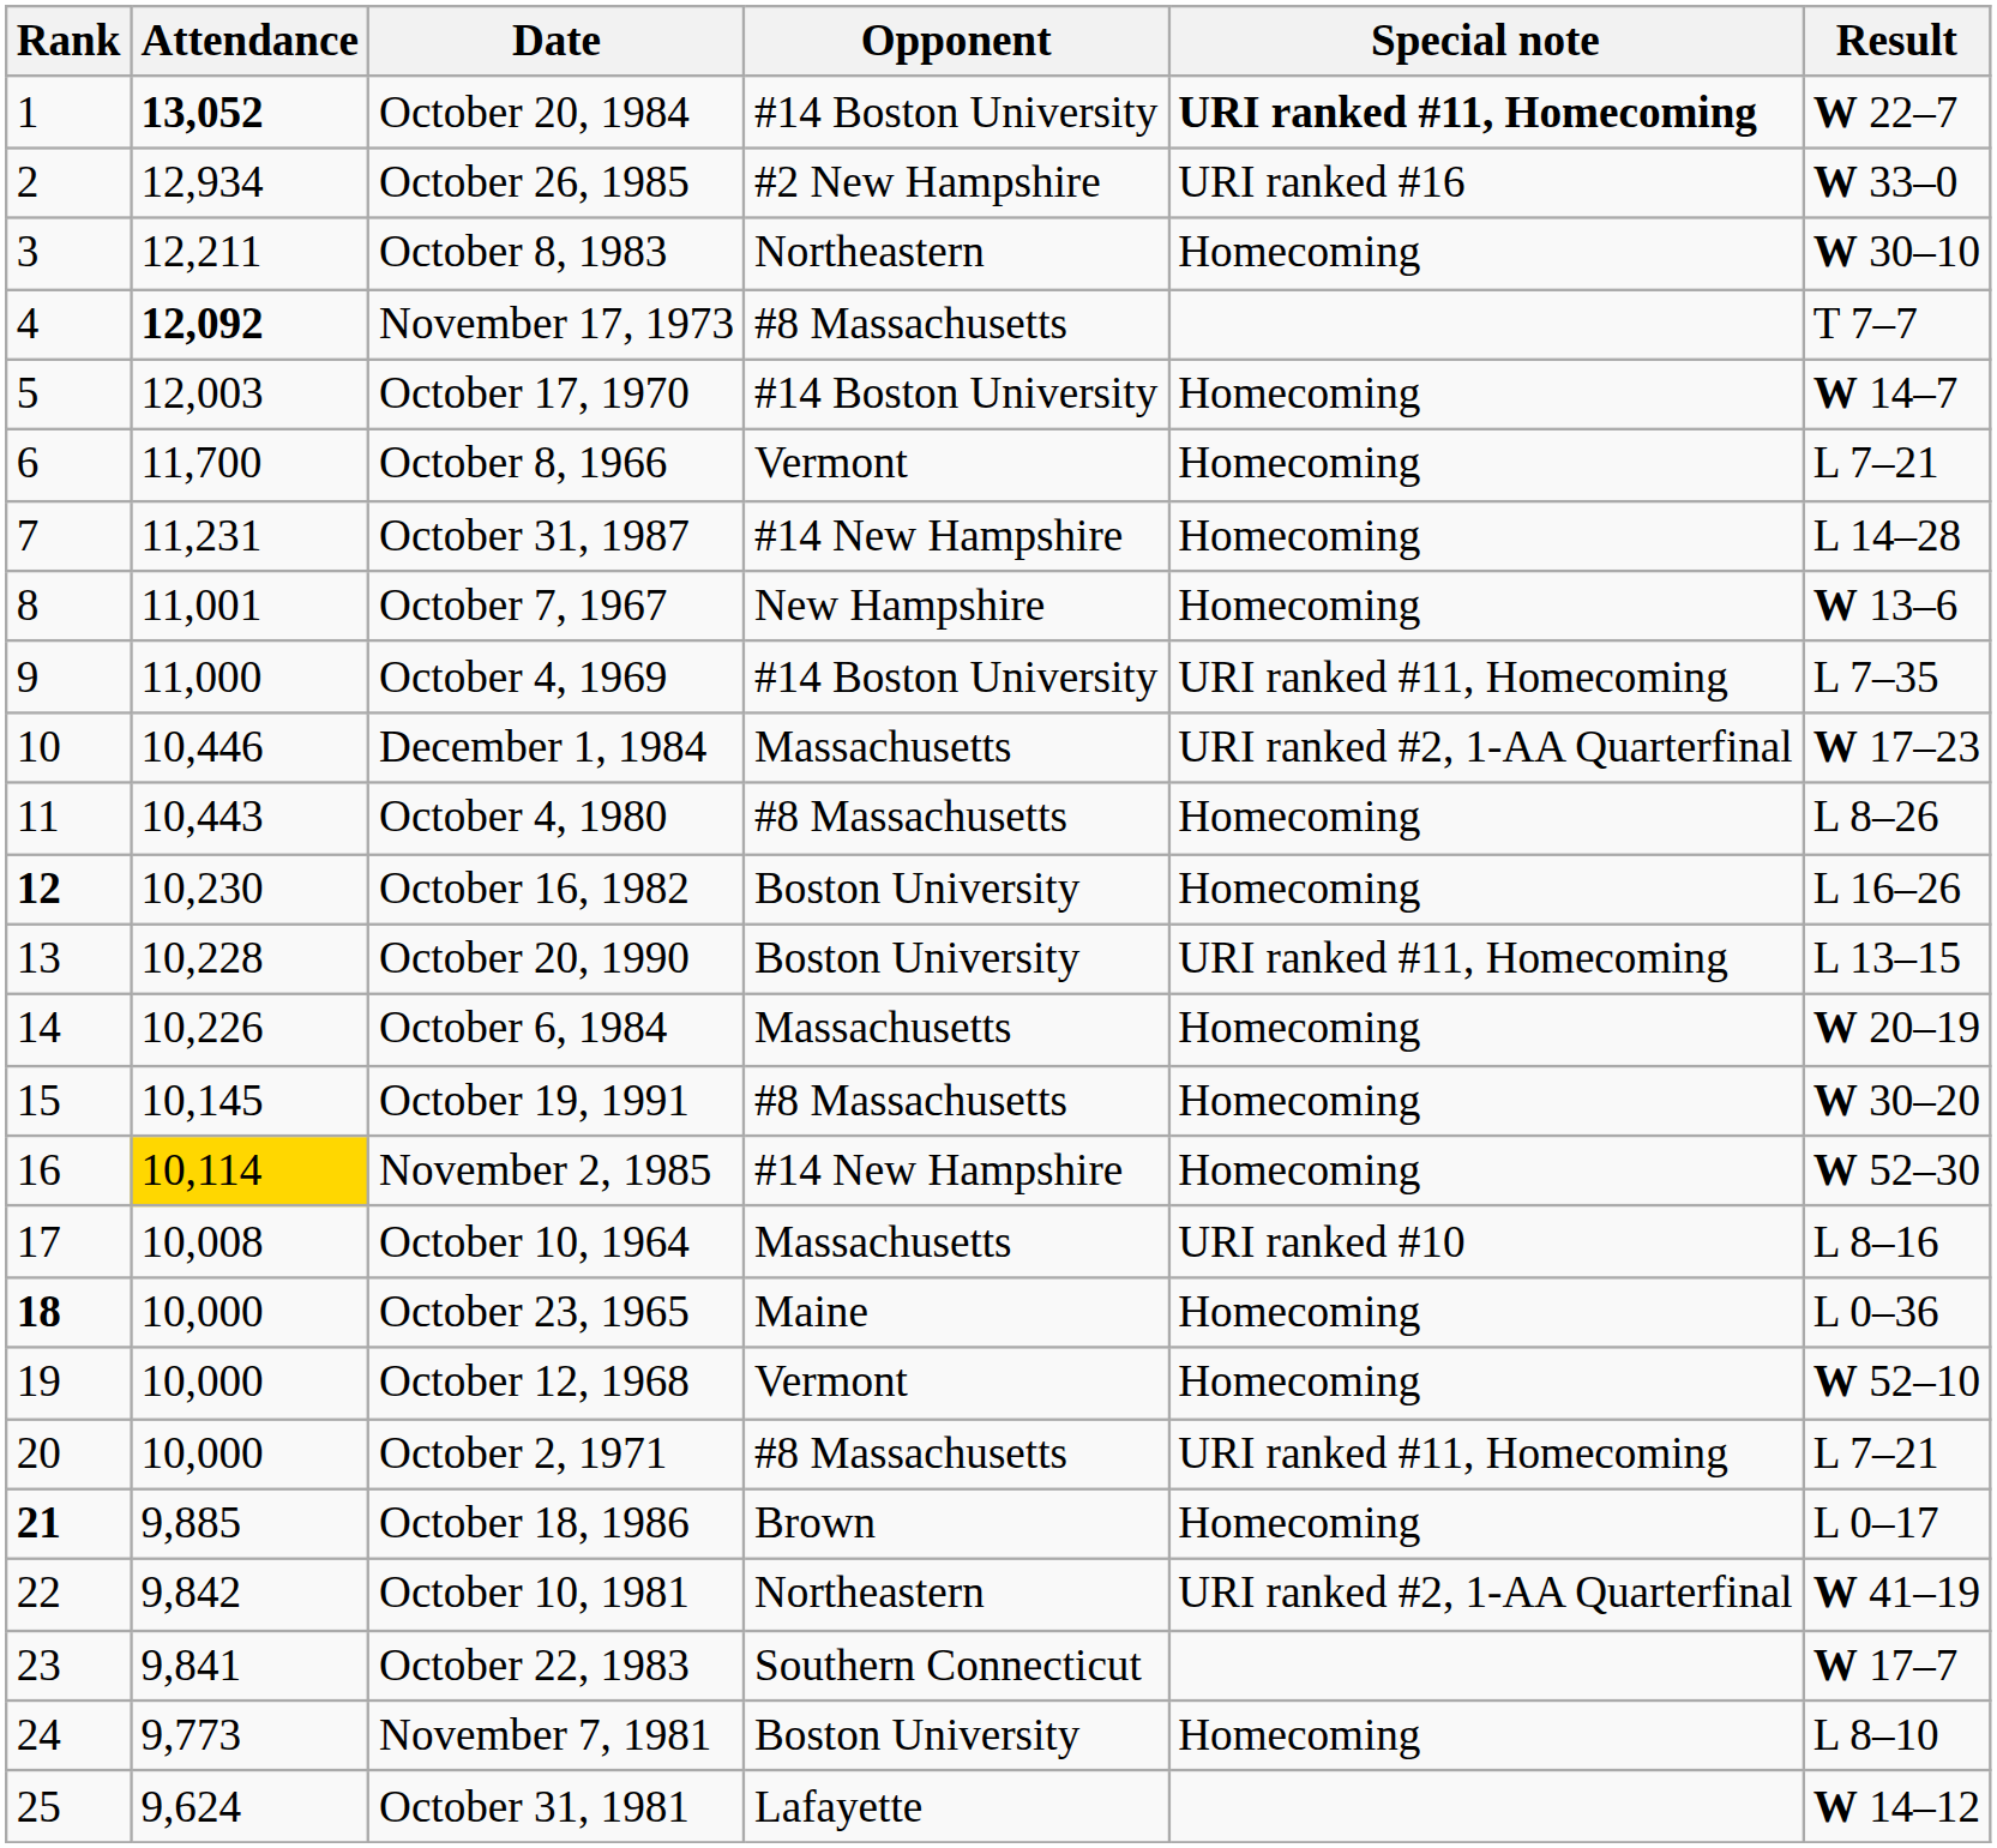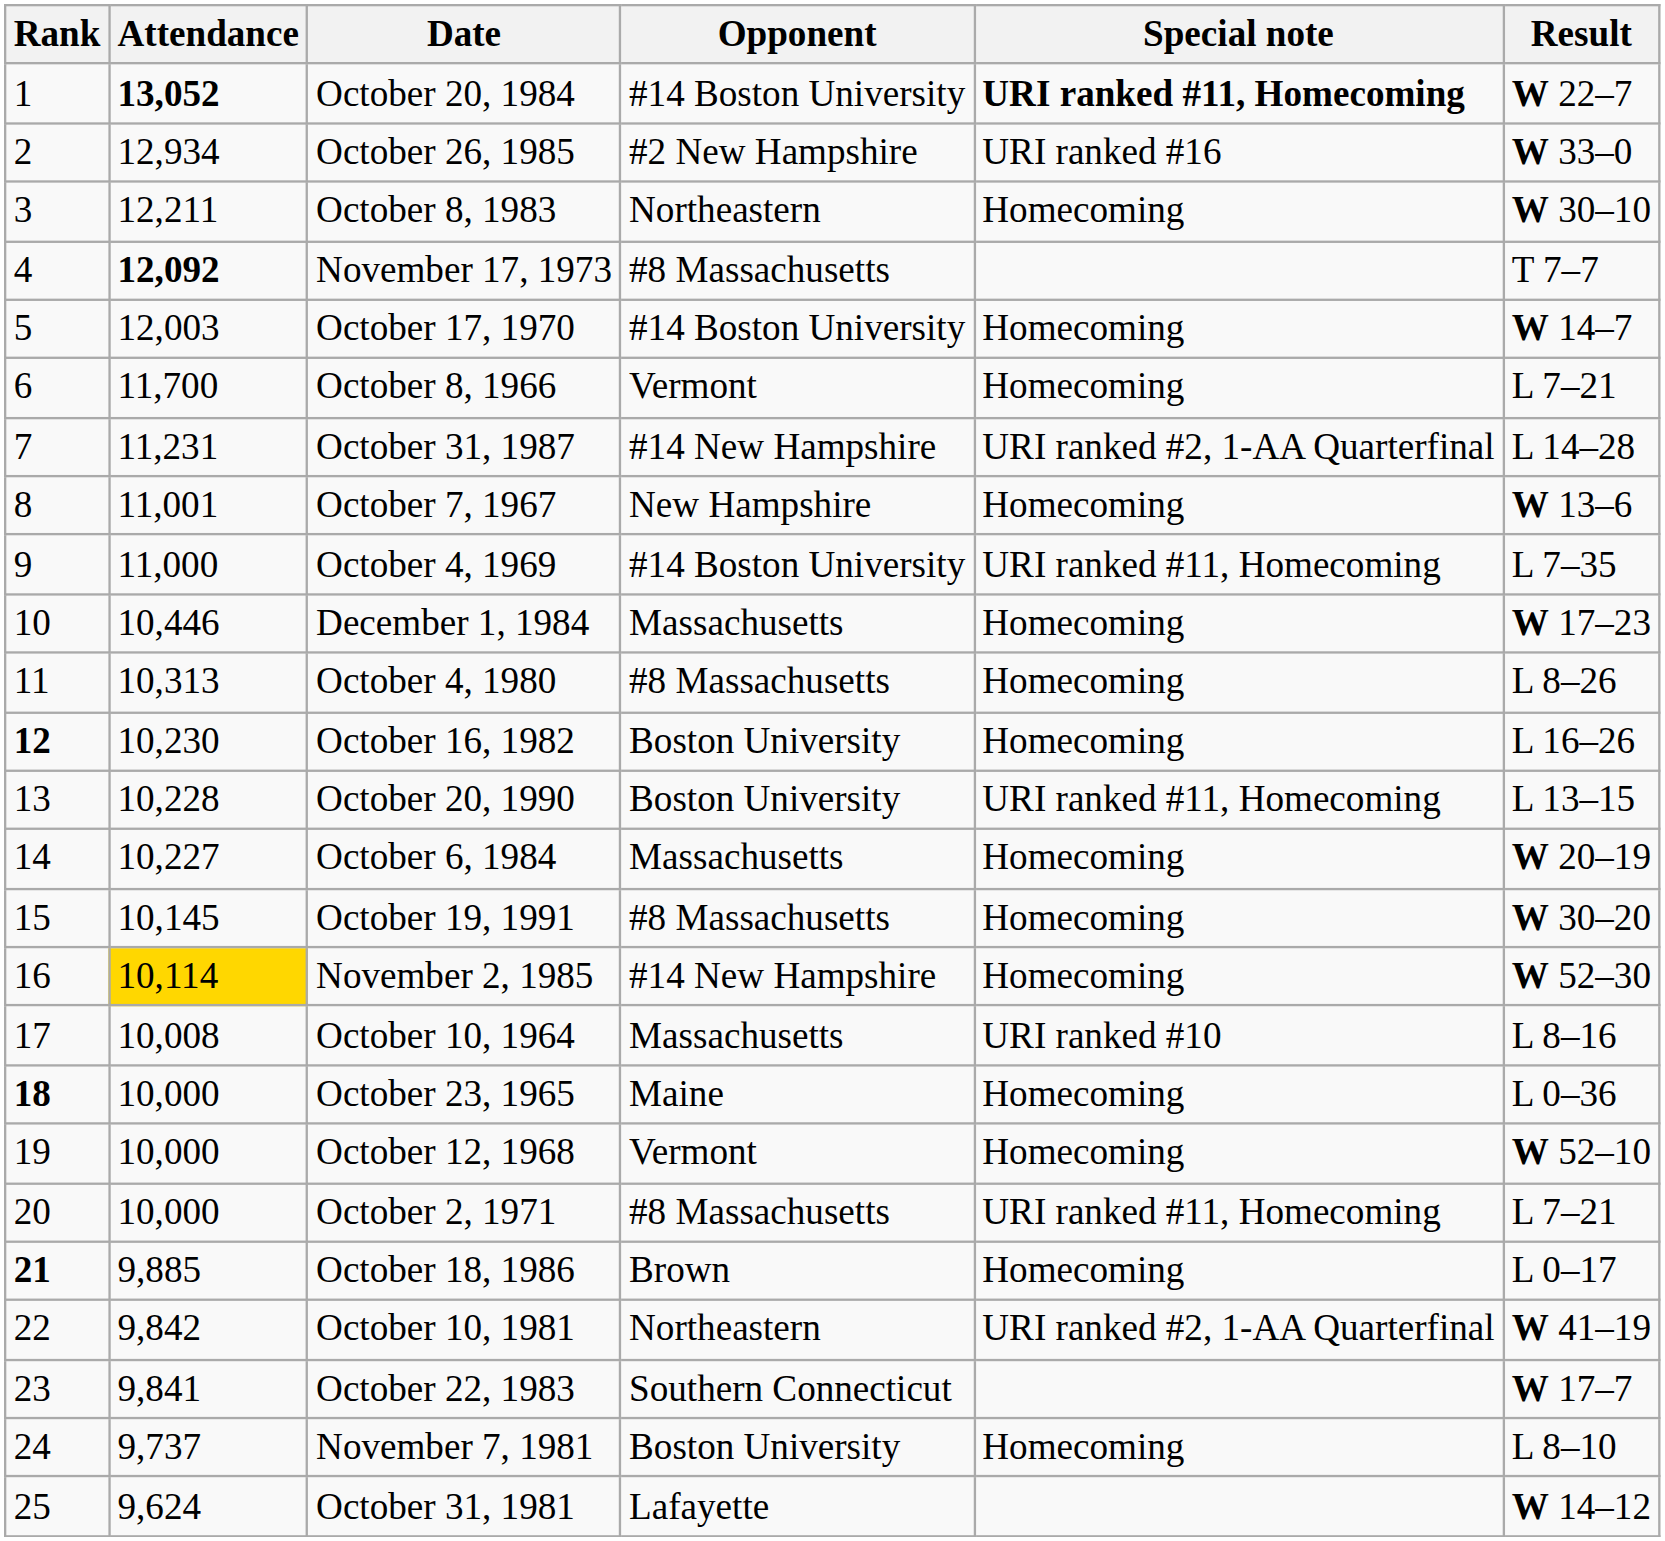October 31, 1987 | Special note: Homecoming -> URI ranked #2, 1-AA Quarterfinal
December 1, 1984 | Special note: URI ranked #2, 1-AA Quarterfinal -> Homecoming
October 4, 1980 | Attendance: 10,443 -> 10,313
October 6, 1984 | Attendance: 10,226 -> 10,227
November 7, 1981 | Attendance: 9,773 -> 9,737
